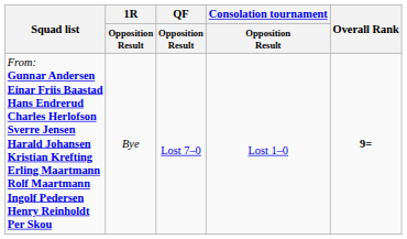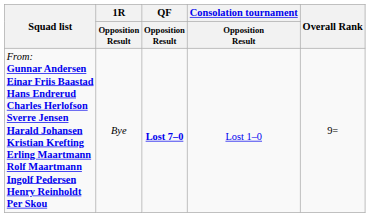row 3 | QF / Opposition Result: normal -> bold
row 3 | Overall Rank: bold -> normal
